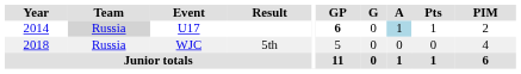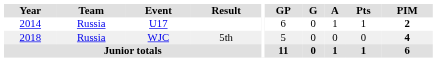U17 | Team: lightgrey background -> no background
U17 | GP: bold -> normal
U17 | A: lightblue background -> no background
U17 | PIM: normal -> bold
WJC | PIM: normal -> bold
